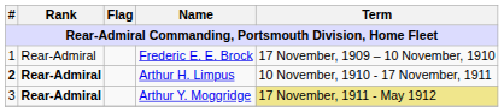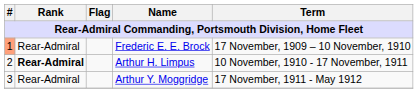Frederic E. E. Brock | #: no background -> lightsalmon background
Arthur H. Limpus | #: bold -> normal
Arthur Y. Moggridge | Rank: bold -> normal
Arthur Y. Moggridge | Term: khaki background -> no background
